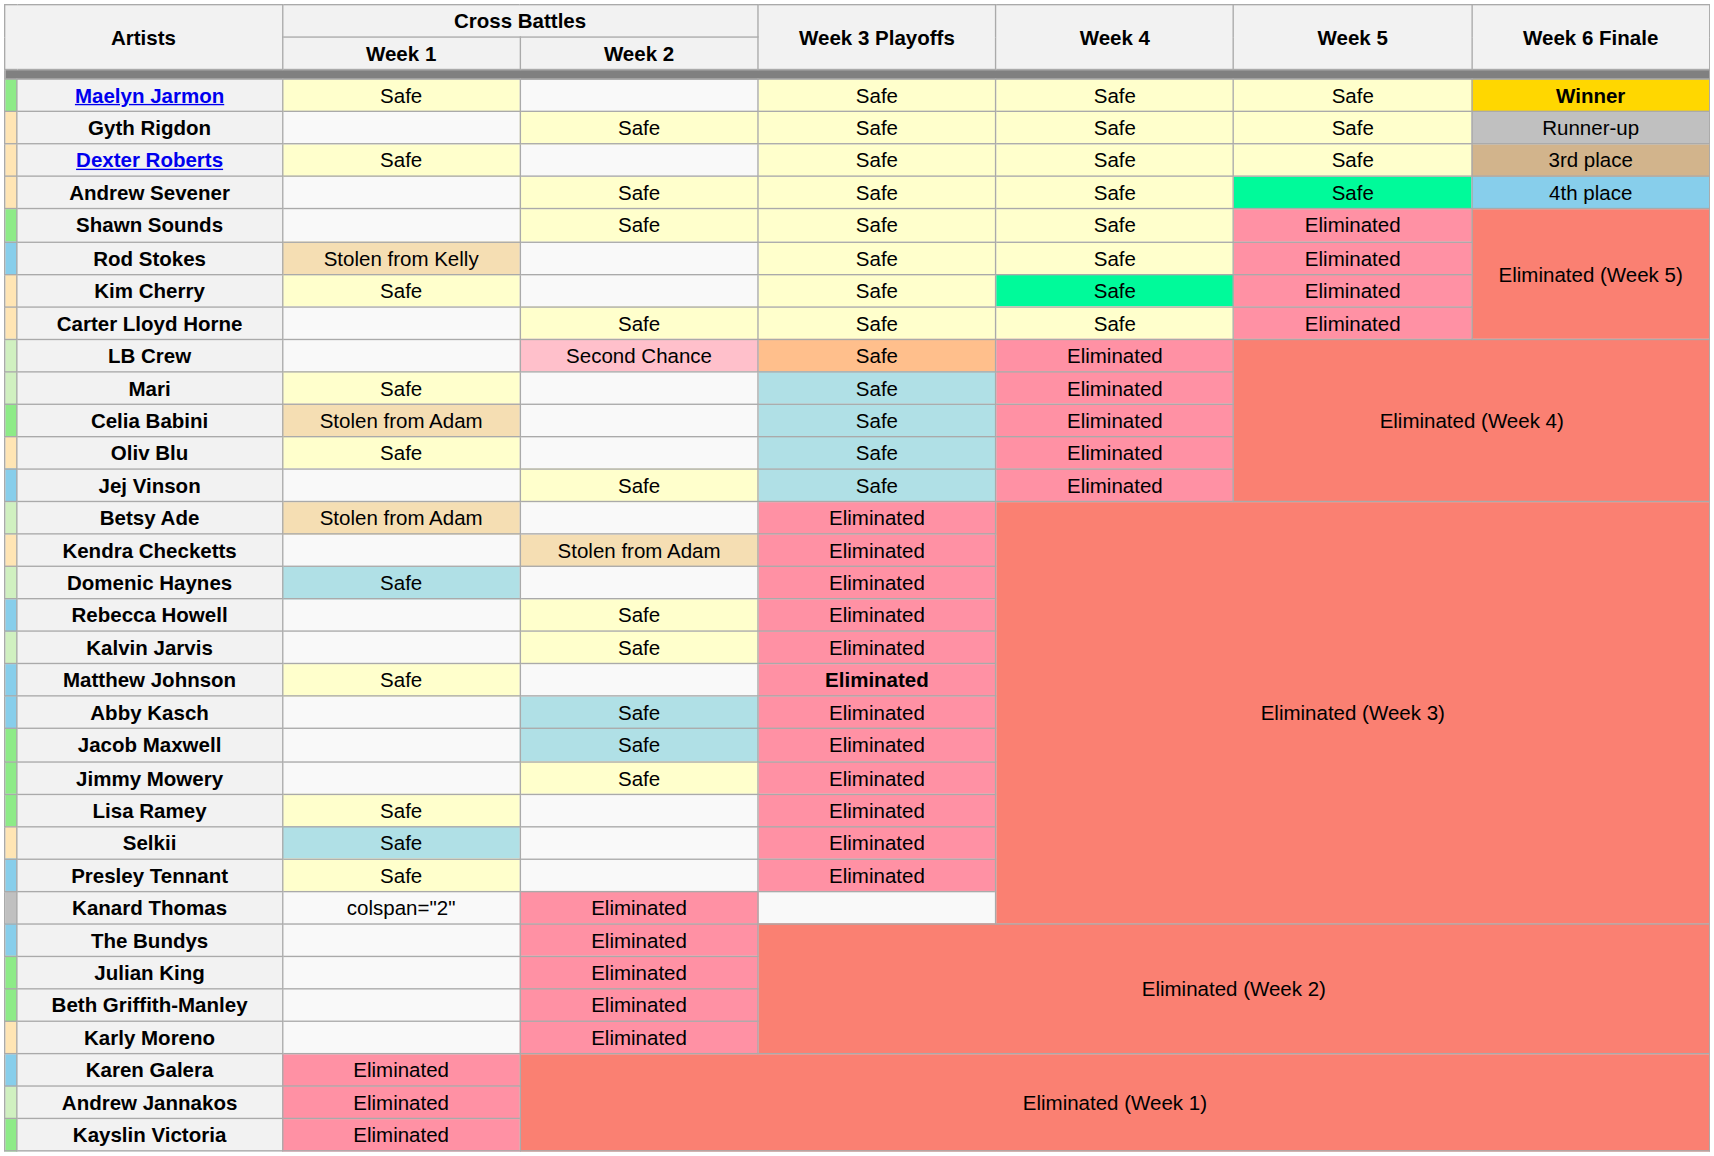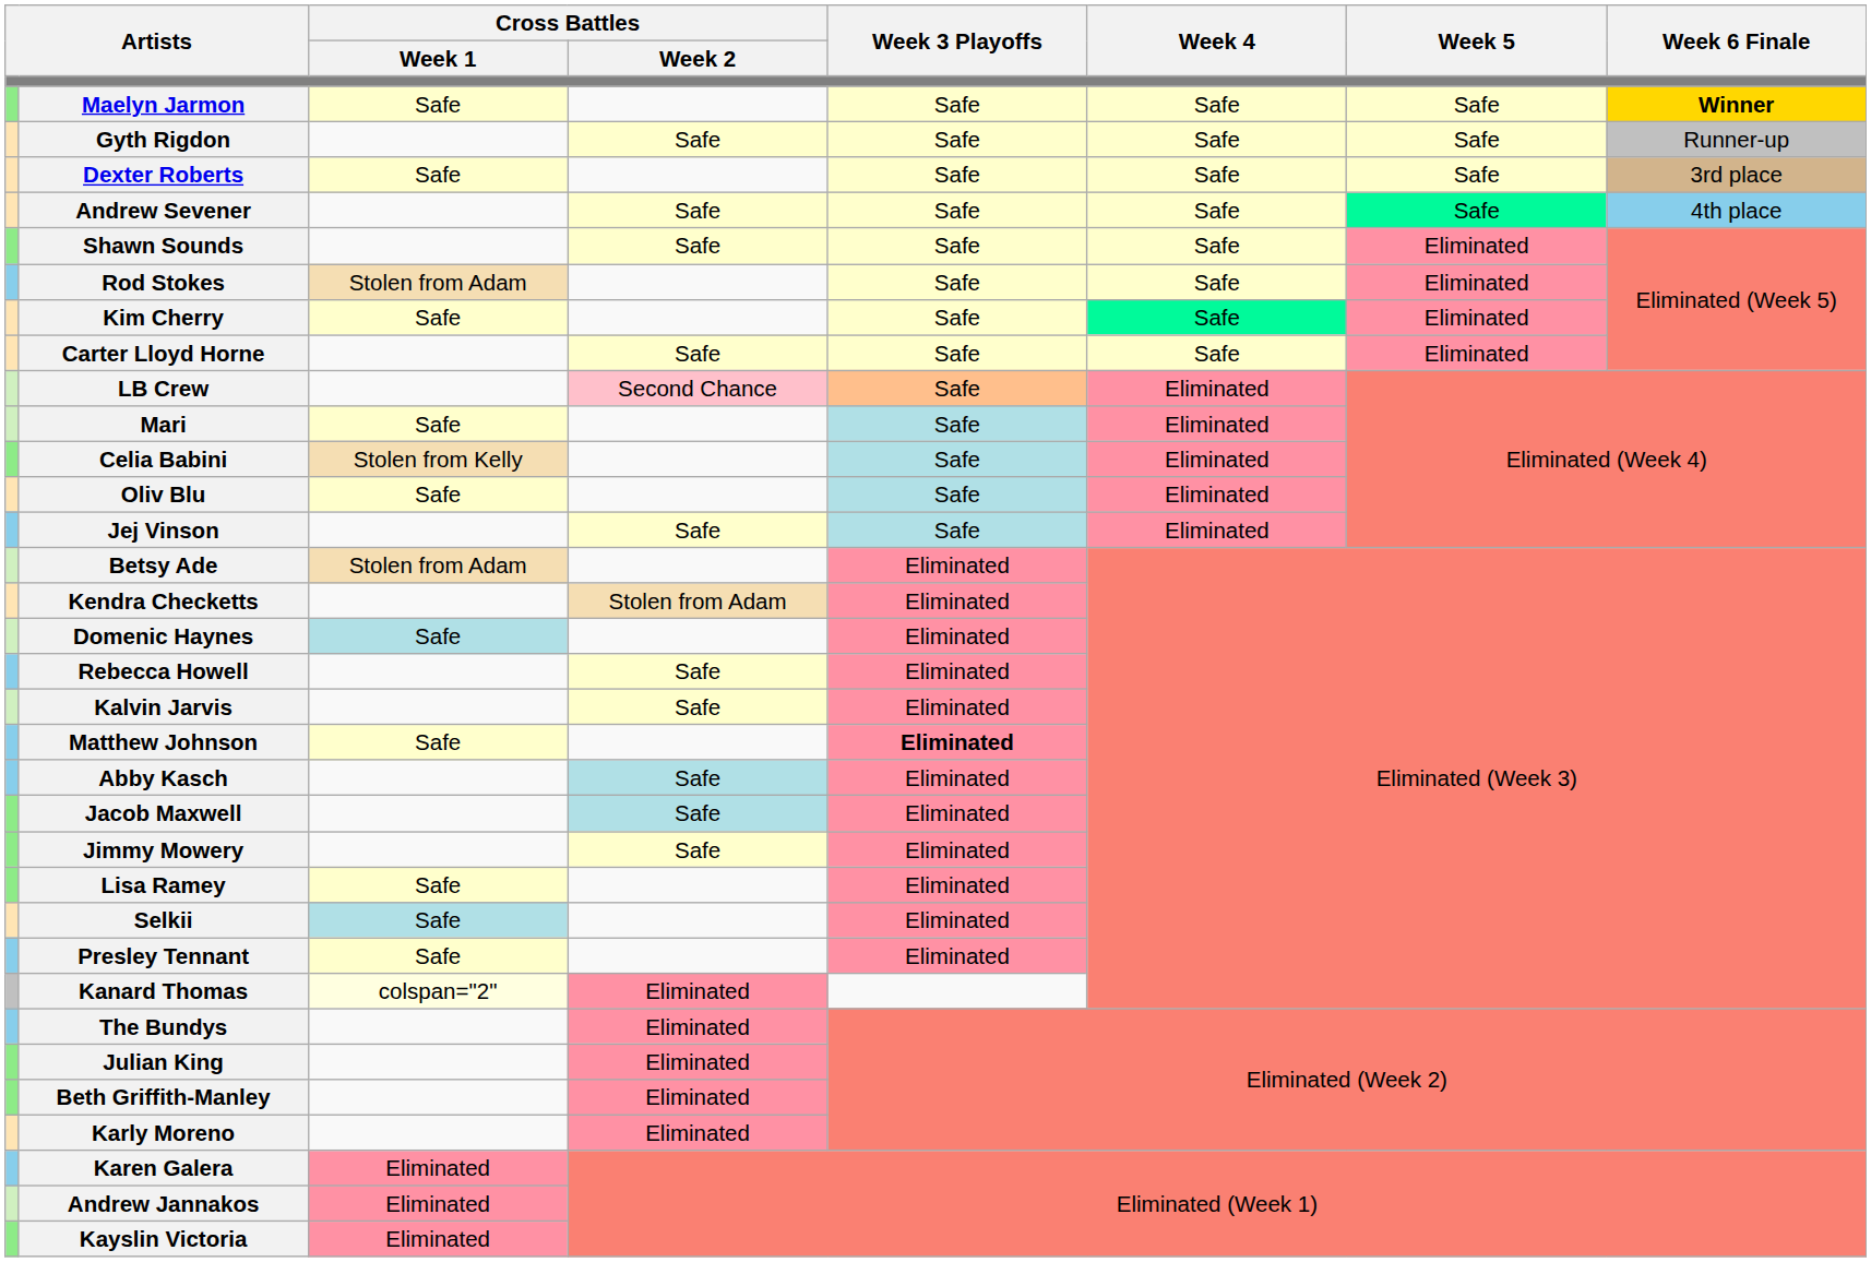Rod Stokes | Cross Battles / Week 1: Stolen from Kelly -> Stolen from Adam
Celia Babini | Cross Battles / Week 1: Stolen from Adam -> Stolen from Kelly
Kanard Thomas | Cross Battles / Week 1: no background -> lightyellow background
